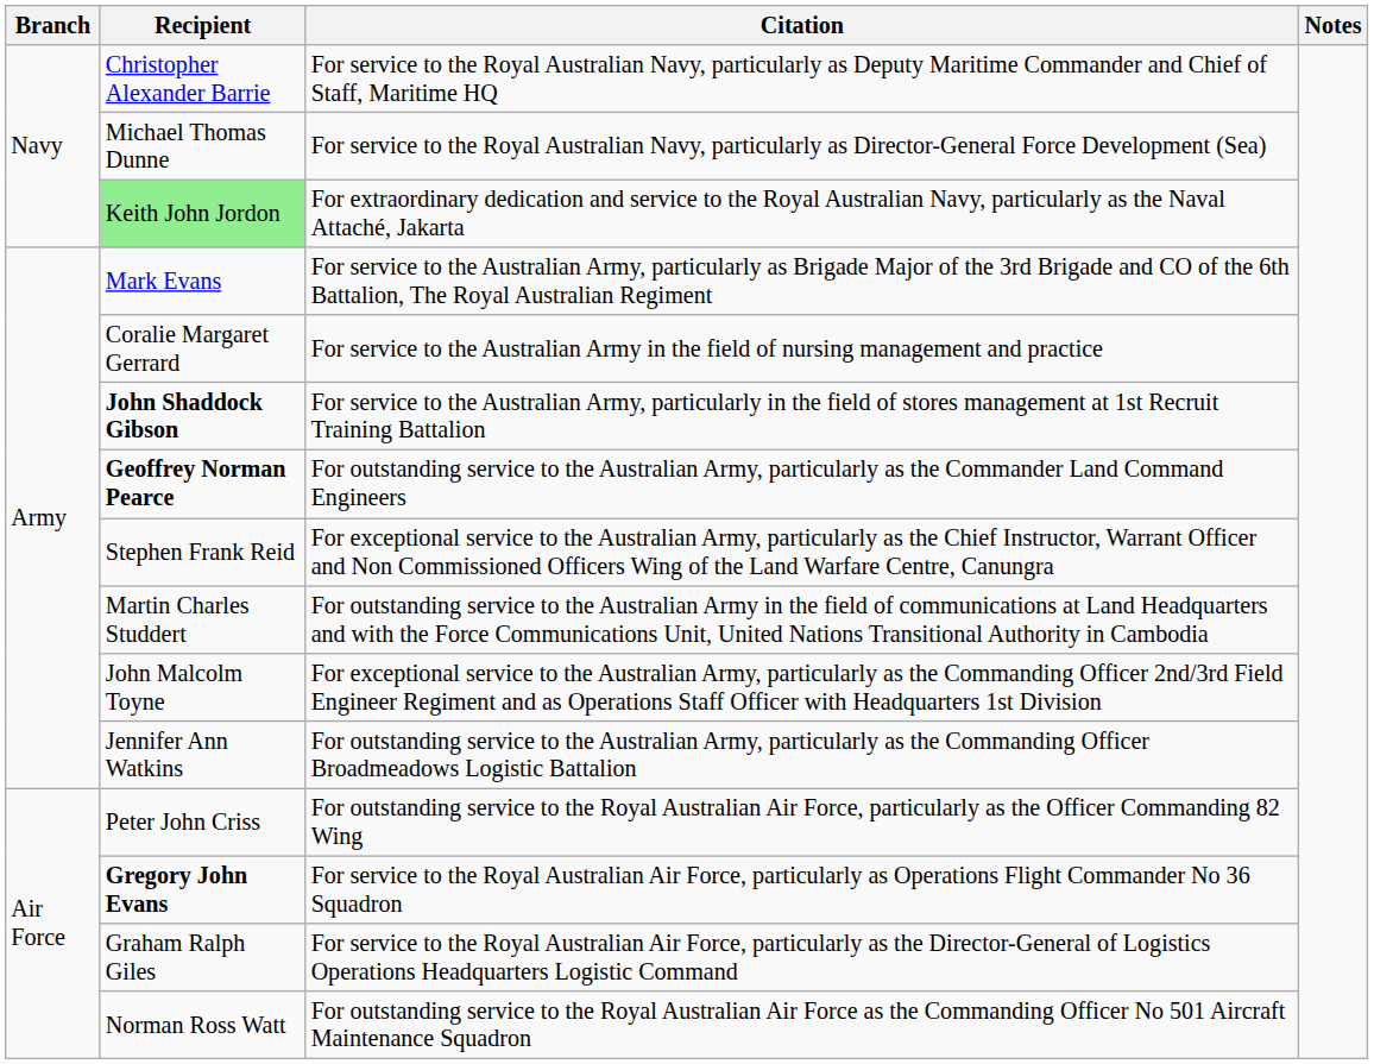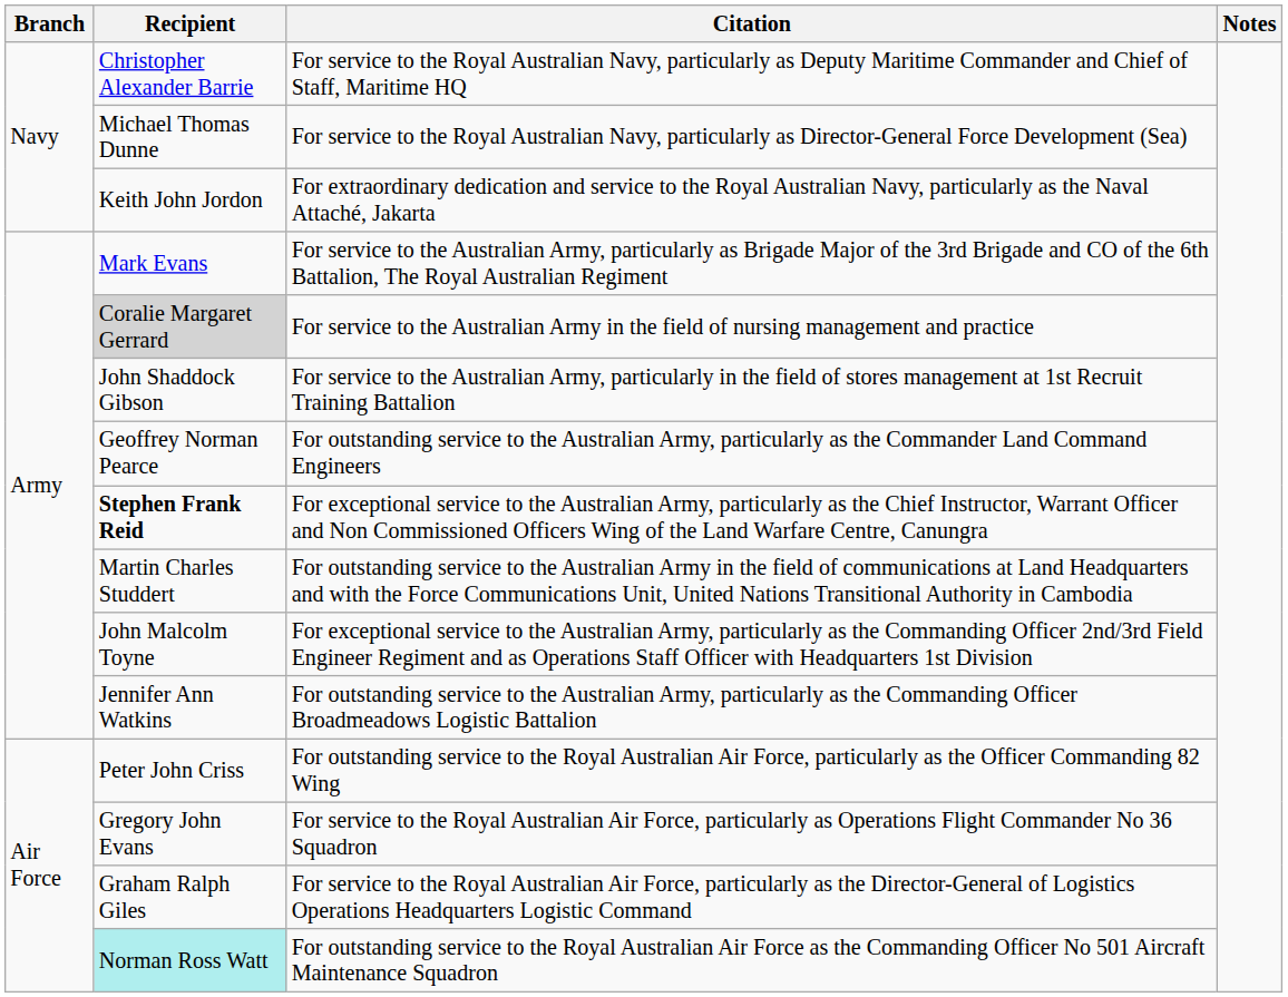Keith John Jordon | Recipient: lightgreen background -> no background
Coralie Margaret Gerrard | Recipient: no background -> lightgrey background
John Shaddock Gibson | Recipient: bold -> normal
Geoffrey Norman Pearce | Recipient: bold -> normal
Stephen Frank Reid | Recipient: normal -> bold
Gregory John Evans | Recipient: bold -> normal
Norman Ross Watt | Recipient: no background -> paleturquoise background
